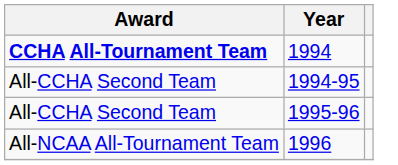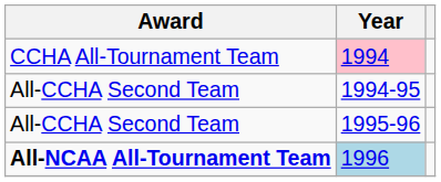row 2 | Award: bold -> normal
row 2 | Year: no background -> pink background
row 5 | Award: normal -> bold
row 5 | Year: no background -> lightblue background
